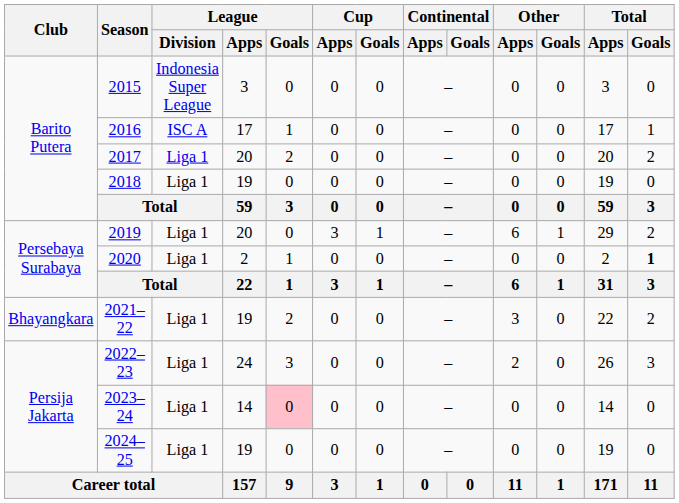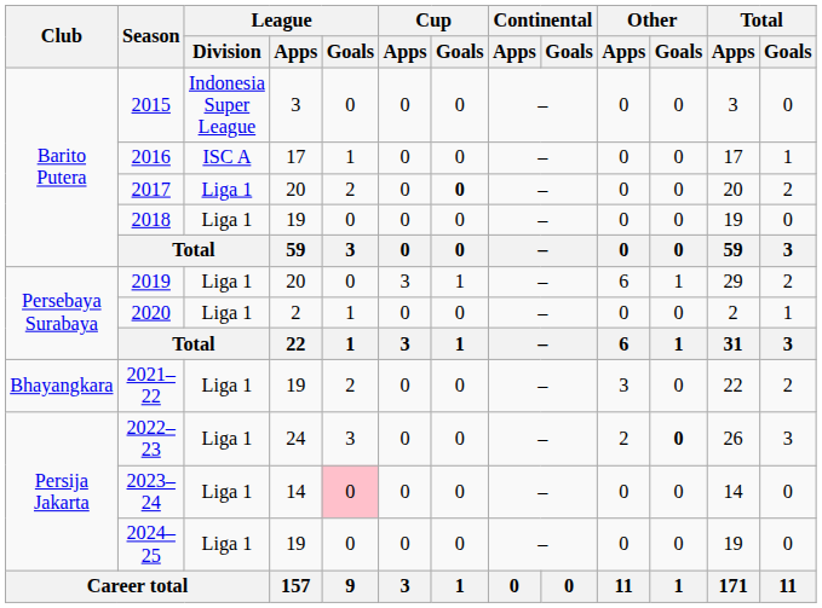2017 | Cup / Goals: normal -> bold
2020 | Total / Goals: bold -> normal
2022–23 | Other / Goals: normal -> bold
